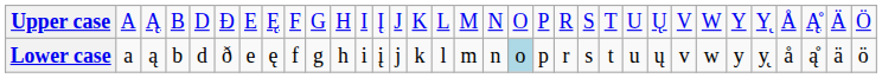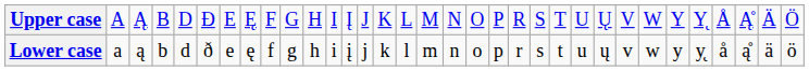Lower case | column 19: lightblue background -> no background
